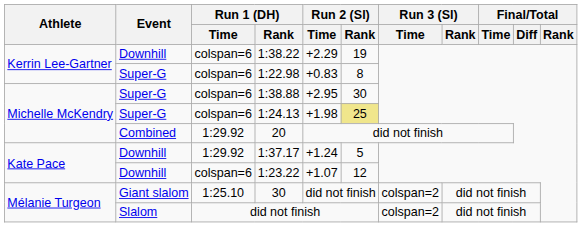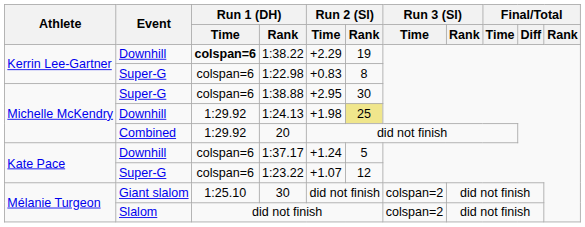1:38.22 | Run 1 (DH) / Time: normal -> bold
1:24.13 | Event: Super-G -> Downhill
1:24.13 | Run 1 (DH) / Time: colspan=6 -> 1:29.92
1:37.17 | Run 1 (DH) / Time: 1:29.92 -> colspan=6
1:23.22 | Event: Downhill -> Super-G
